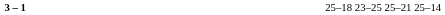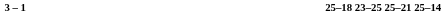row 1 | column 2: normal -> bold
